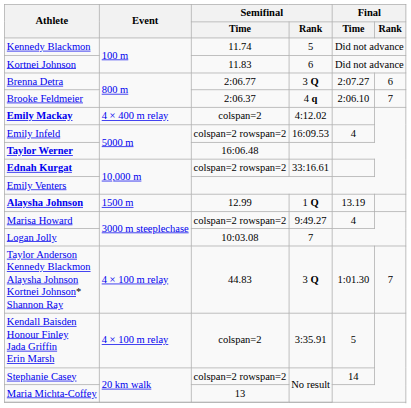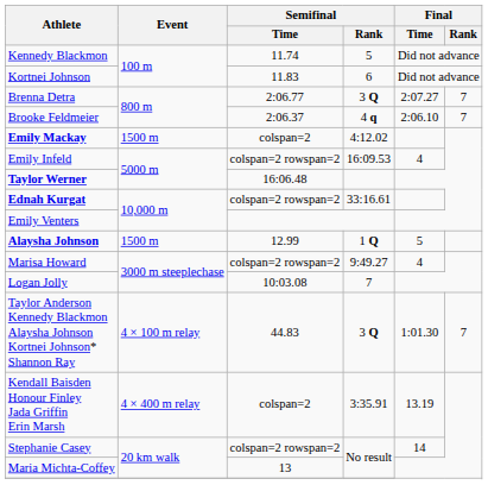Brenna Detra | Final / Rank: 6 -> 7
Emily Mackay | Event: 4 × 400 m relay -> 1500 m
Alaysha Johnson | Final / Time: 13.19 -> 5
Kendall Baisden Honour Finley Jada Griffin Erin Marsh | Event: 4 × 100 m relay -> 4 × 400 m relay
Kendall Baisden Honour Finley Jada Griffin Erin Marsh | Final / Time: 5 -> 13.19
